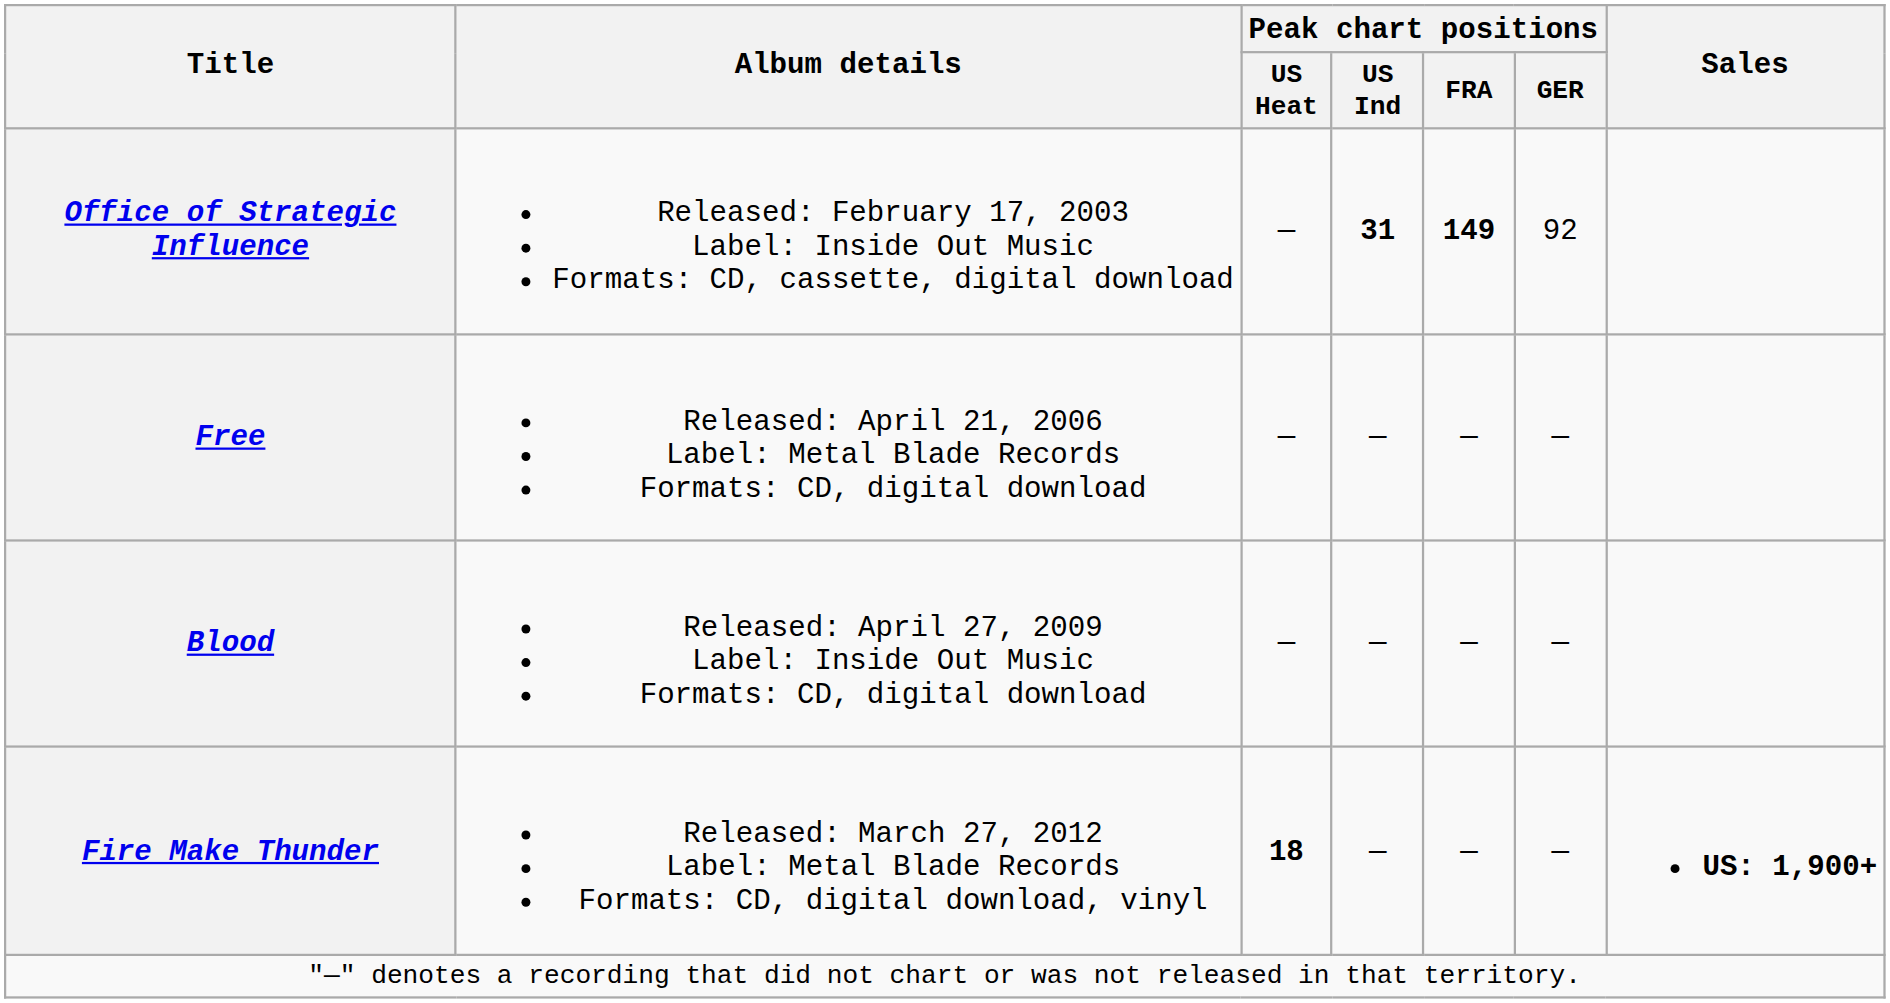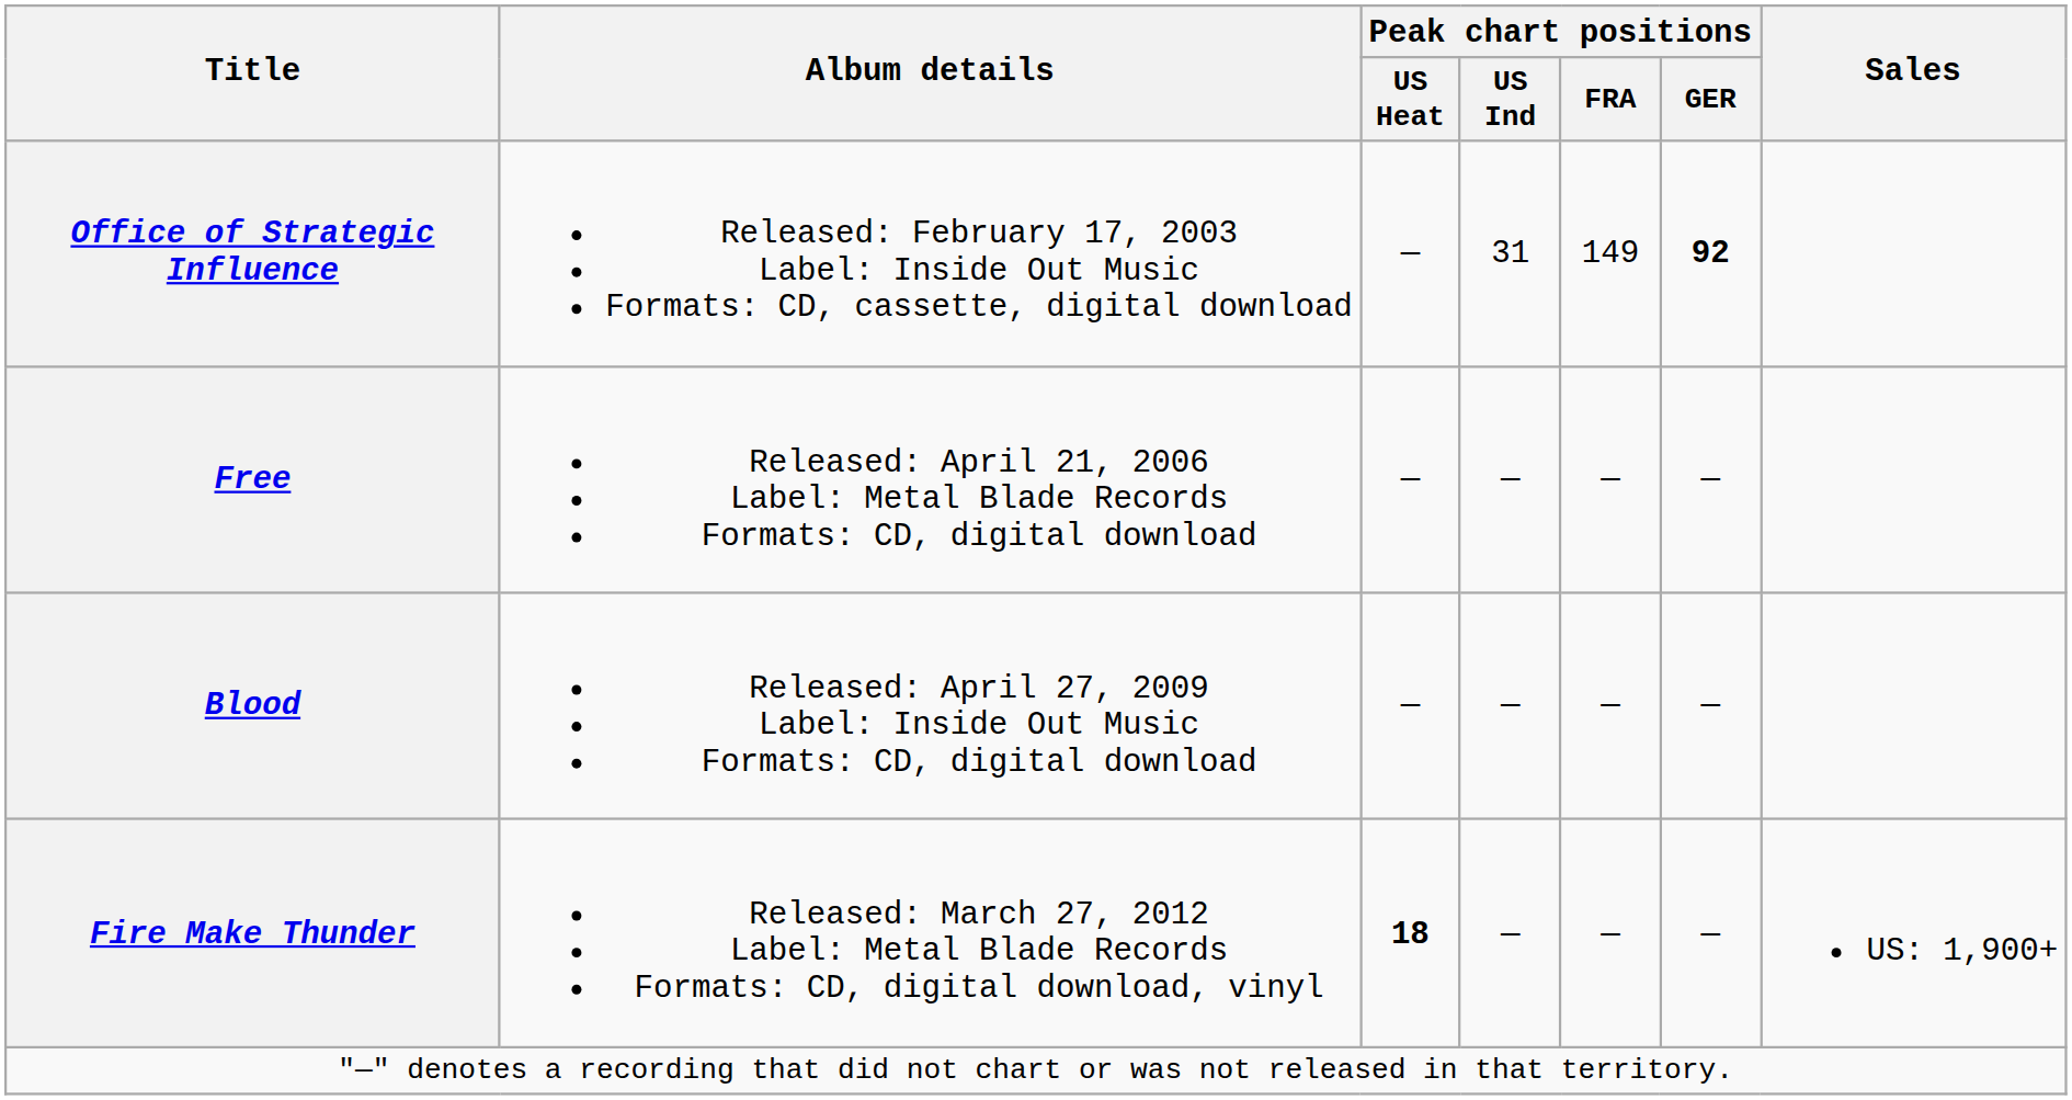Office of Strategic Influence | Peak chart positions / US Ind: bold -> normal
Office of Strategic Influence | Peak chart positions / FRA: bold -> normal
Office of Strategic Influence | Peak chart positions / GER: normal -> bold
Fire Make Thunder | Sales: bold -> normal
